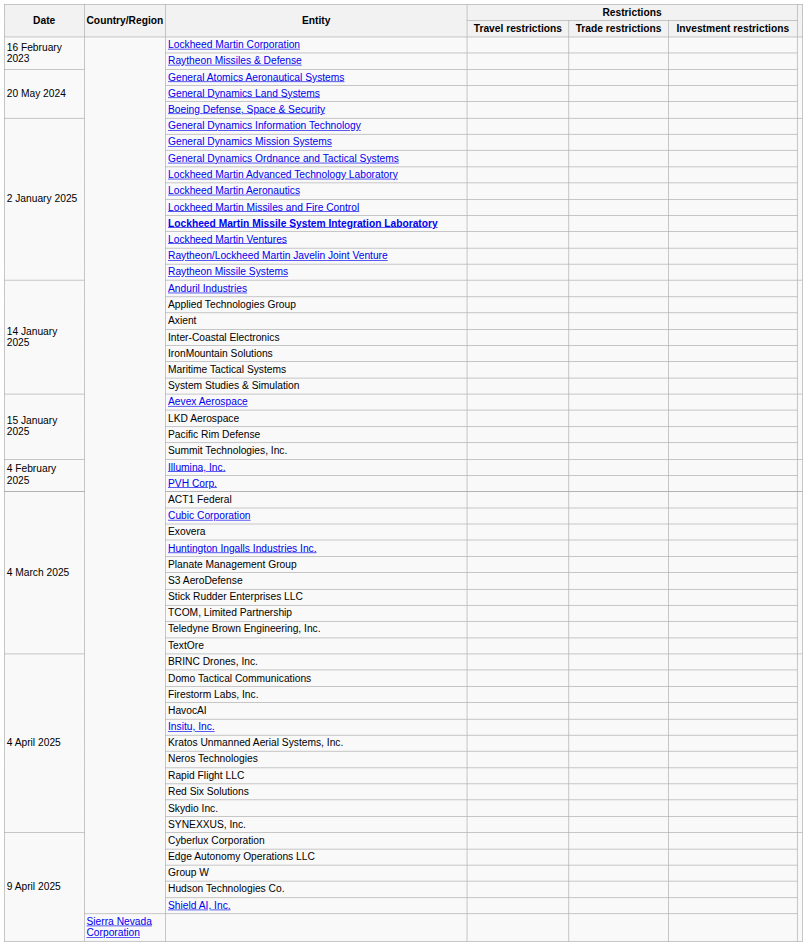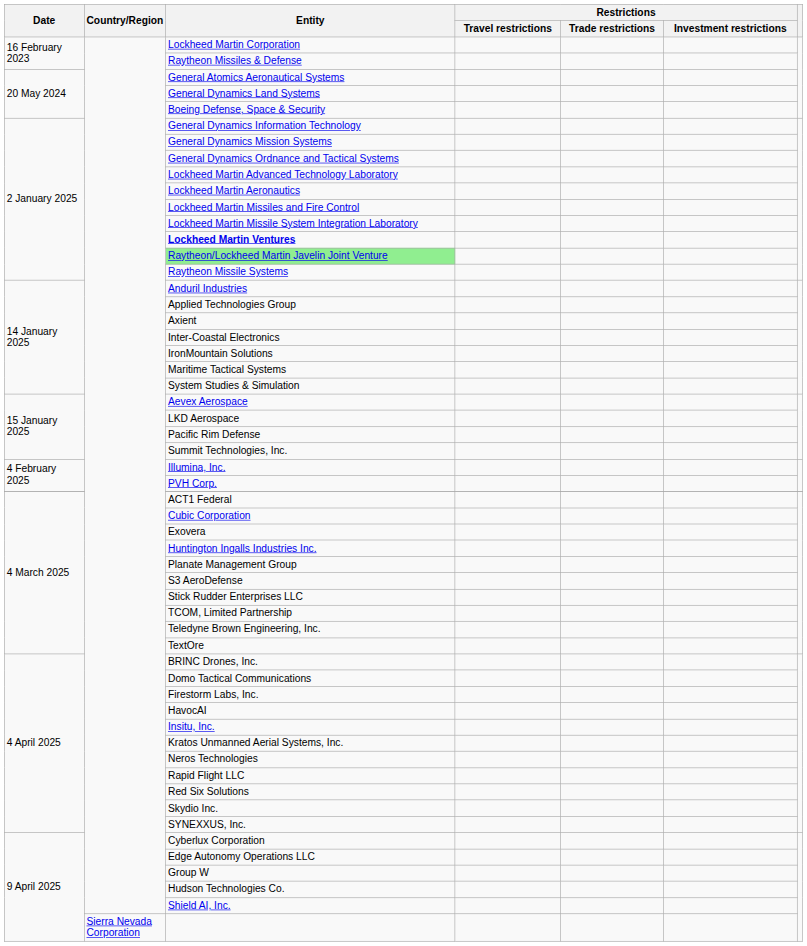Lockheed Martin Missile System Integration Laboratory | Entity: bold -> normal
Lockheed Martin Ventures | Entity: normal -> bold
Raytheon/Lockheed Martin Javelin Joint Venture | Entity: no background -> lightgreen background
